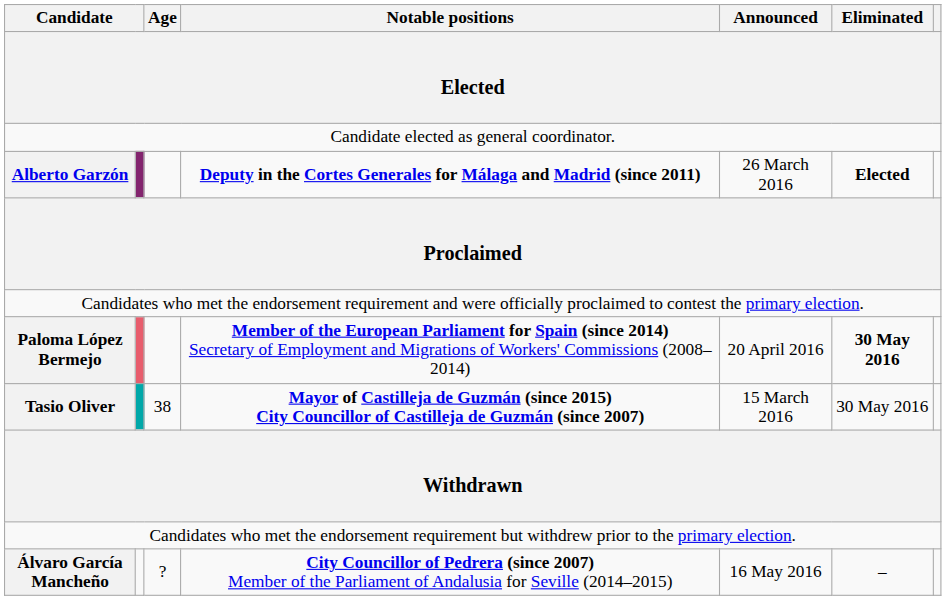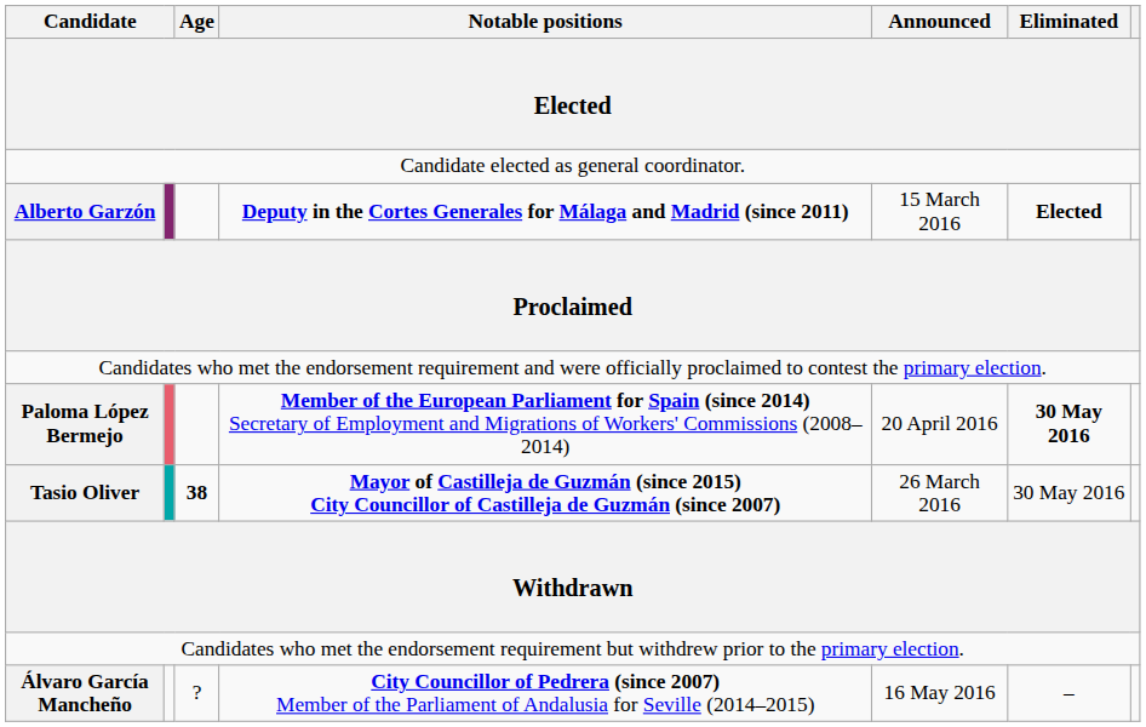Alberto Garzón | Announced: 26 March 2016 -> 15 March 2016
Tasio Oliver | Age: normal -> bold
Tasio Oliver | Announced: 15 March 2016 -> 26 March 2016
